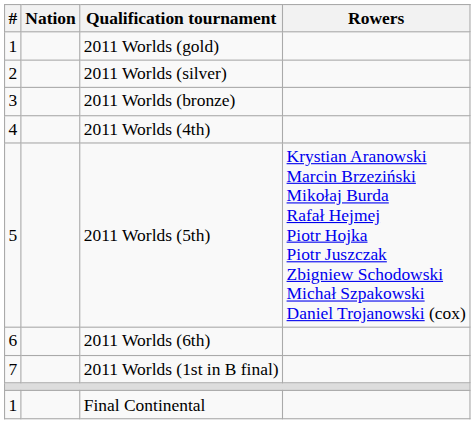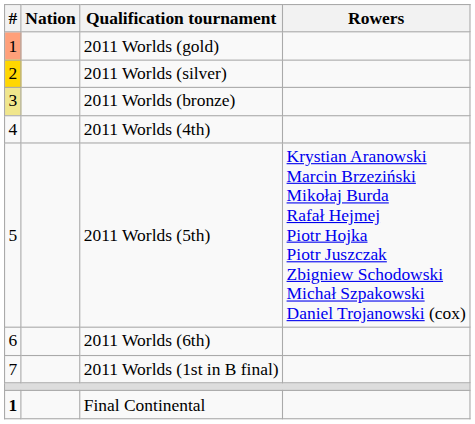2011 Worlds (gold) | #: no background -> lightsalmon background
2011 Worlds (silver) | #: no background -> gold background
2011 Worlds (bronze) | #: no background -> khaki background
Final Continental | #: normal -> bold
